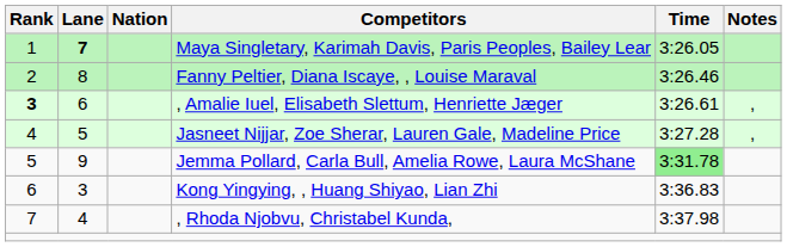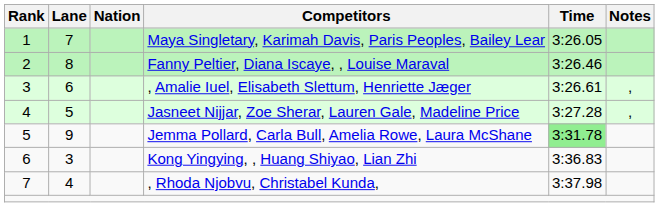Maya Singletary, Karimah Davis, Paris Peoples, Bailey Lear | Lane: bold -> normal
, Amalie Iuel, Elisabeth Slettum, Henriette Jæger | Rank: bold -> normal
